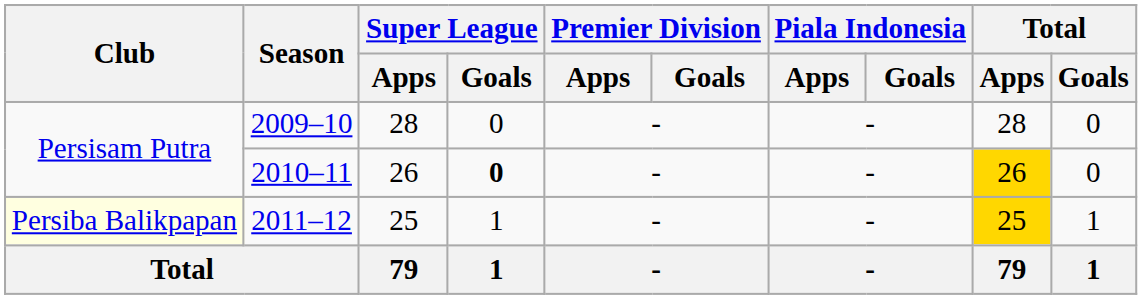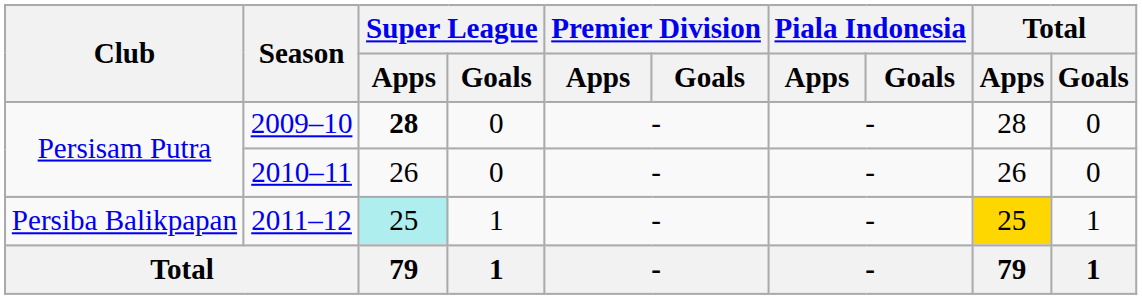2009–10 | Super League / Apps: normal -> bold
2010–11 | Super League / Goals: bold -> normal
2010–11 | Total / Apps: gold background -> no background
2011–12 | Club: lightyellow background -> no background
2011–12 | Super League / Apps: no background -> paleturquoise background
